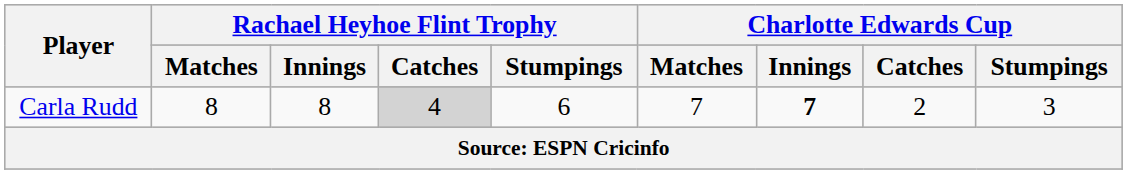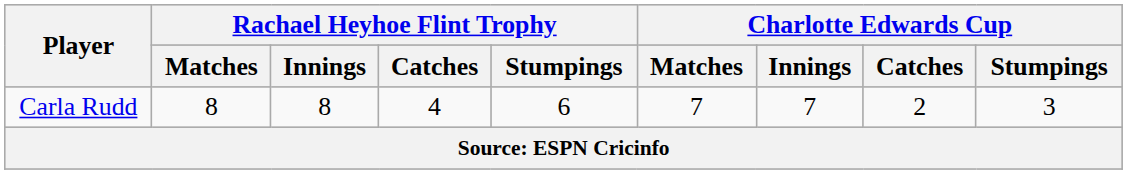Carla Rudd | Rachael Heyhoe Flint Trophy / Catches: lightgrey background -> no background
Carla Rudd | Charlotte Edwards Cup / Innings: bold -> normal
